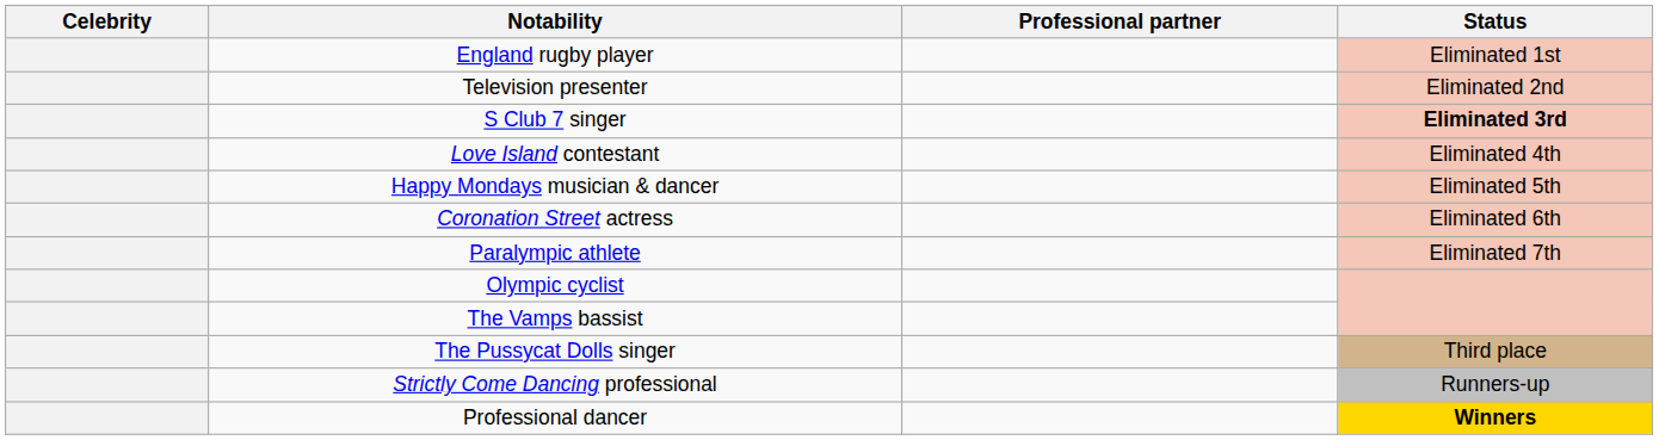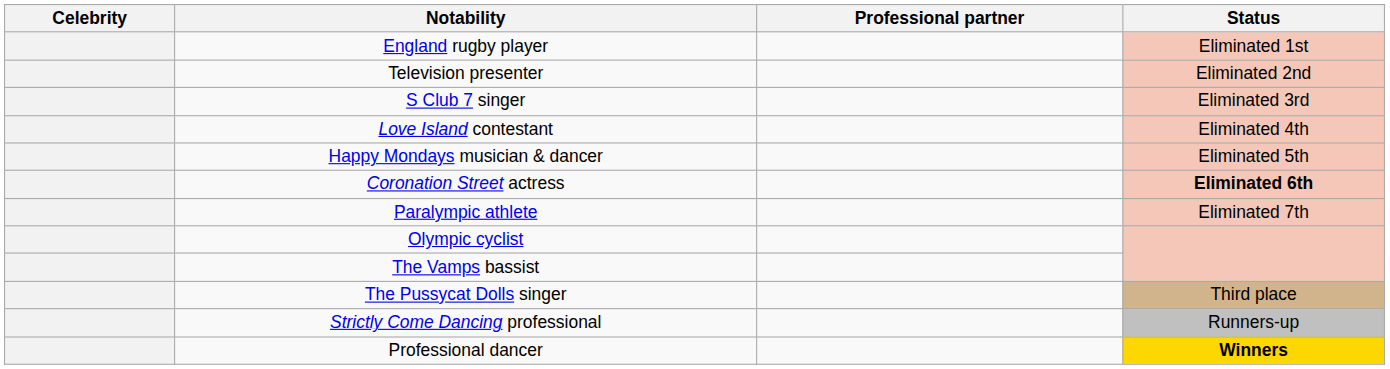S Club 7 singer | Status: bold -> normal
Coronation Street actress | Status: normal -> bold
